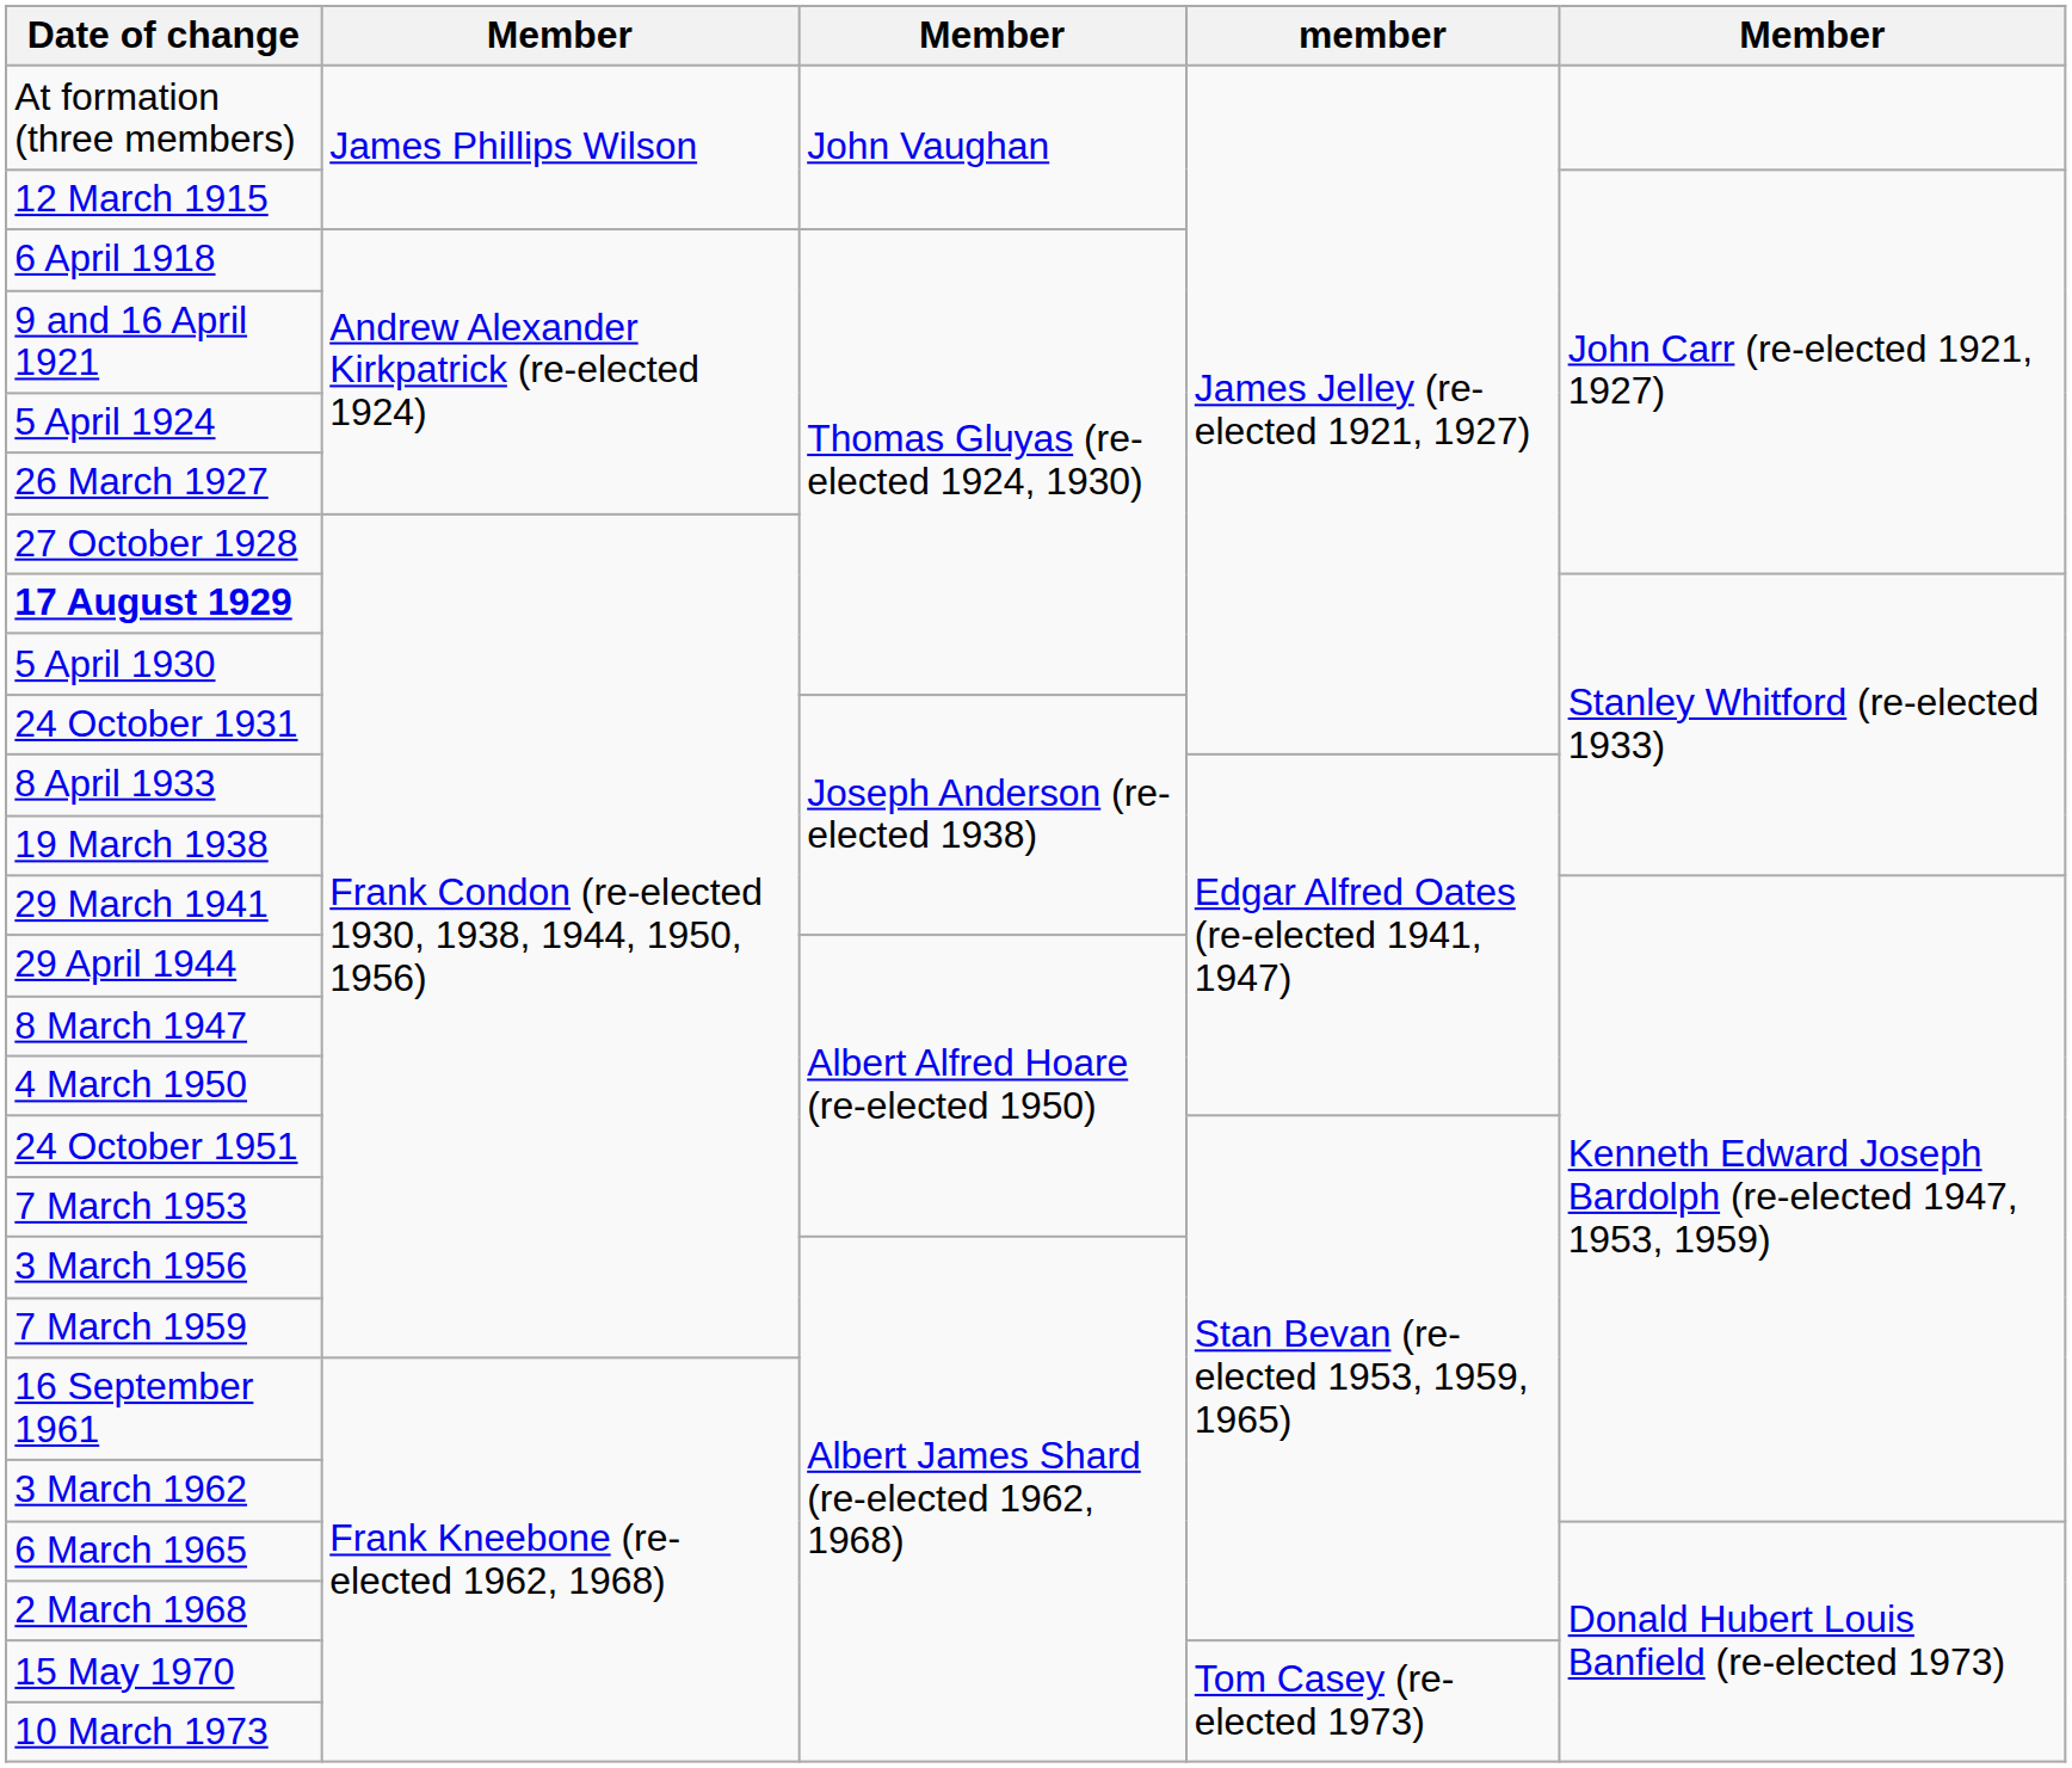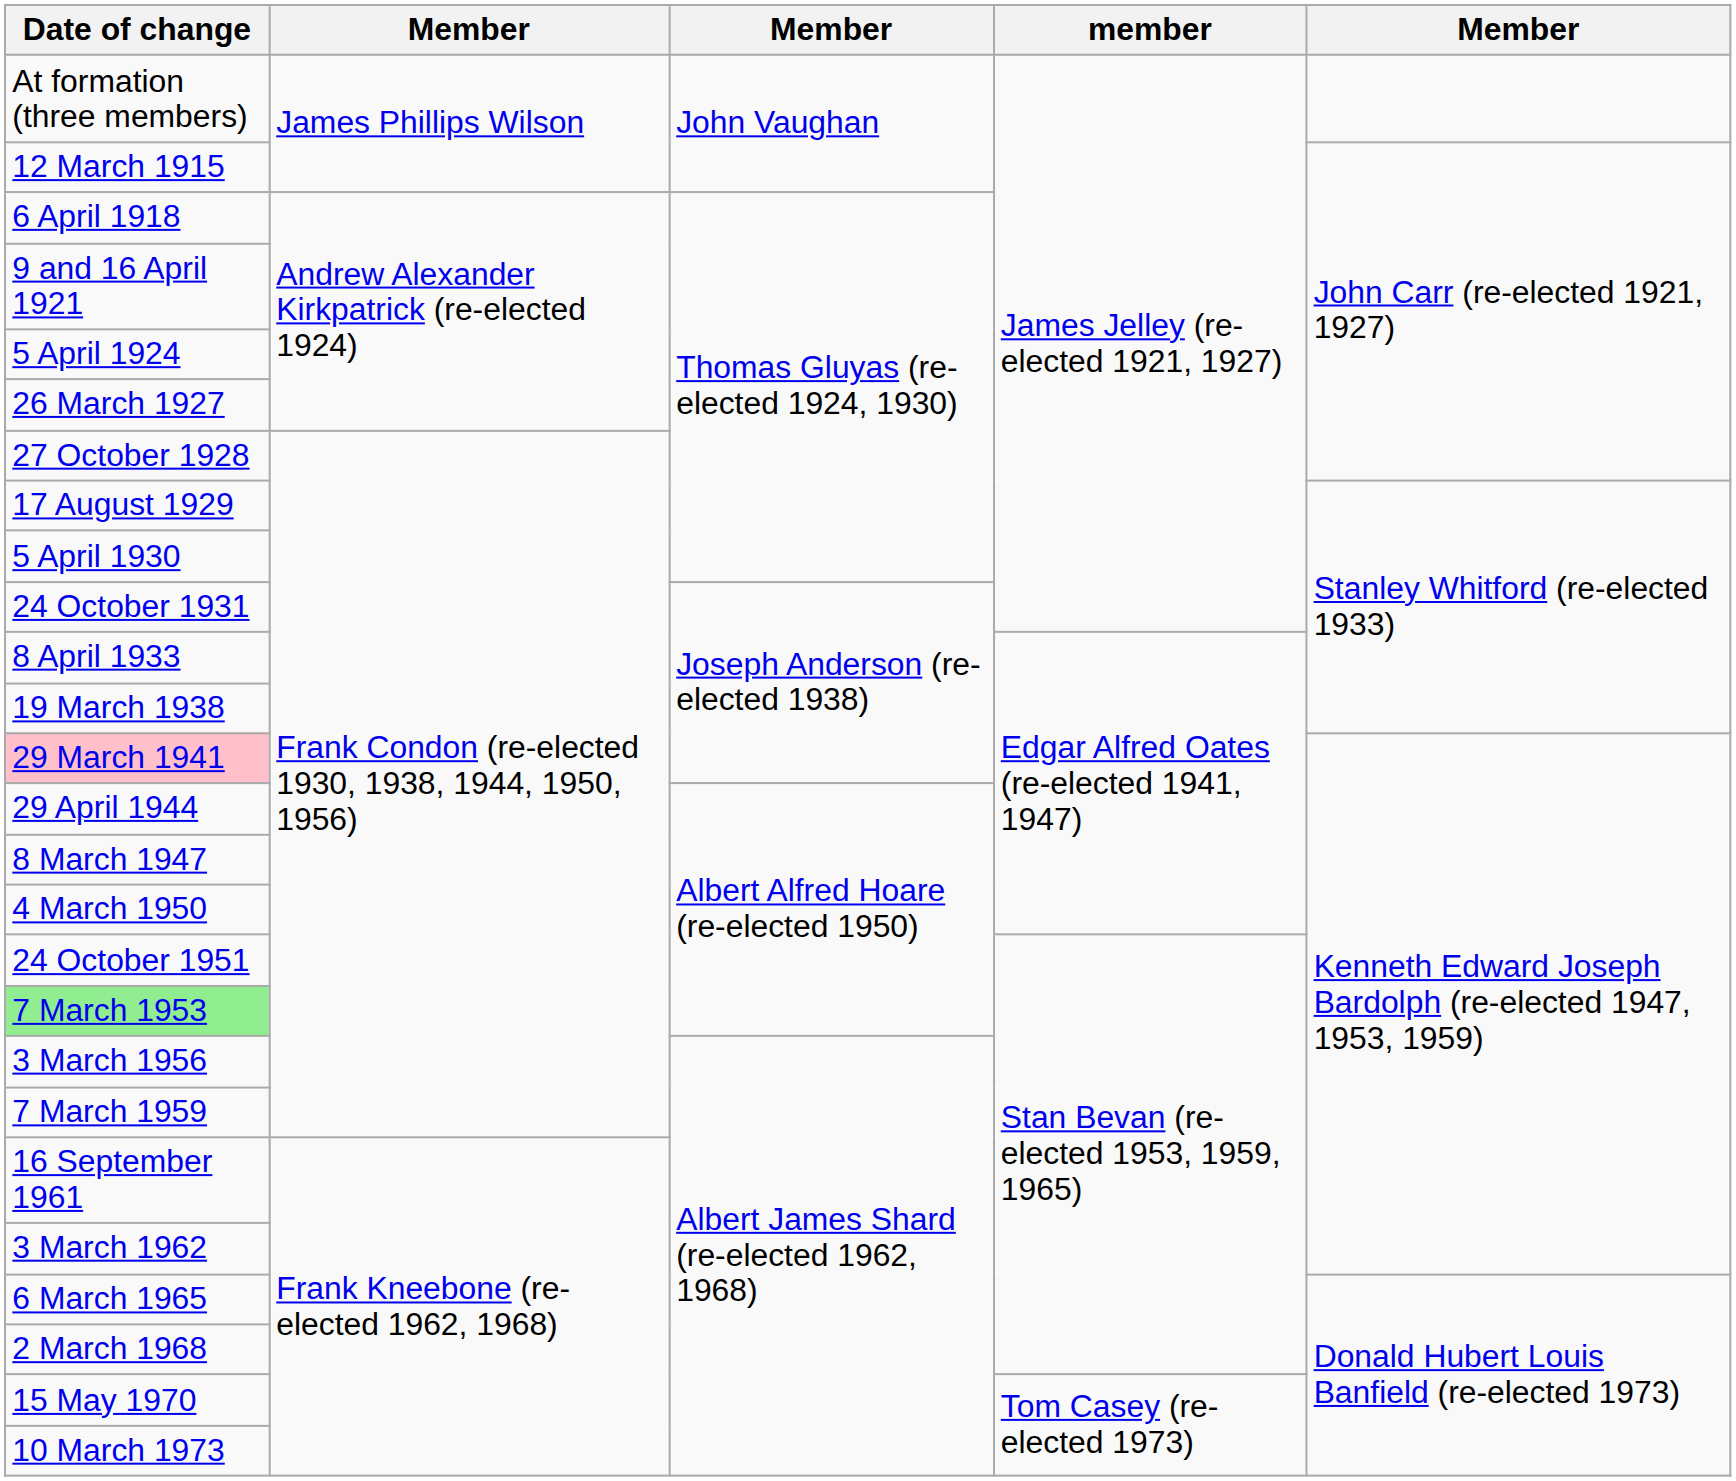17 August 1929 | Date of change: bold -> normal
29 March 1941 | Date of change: no background -> pink background
7 March 1953 | Date of change: no background -> lightgreen background
